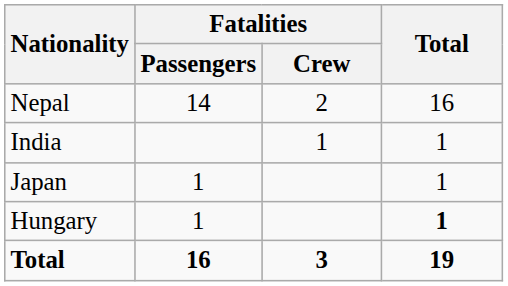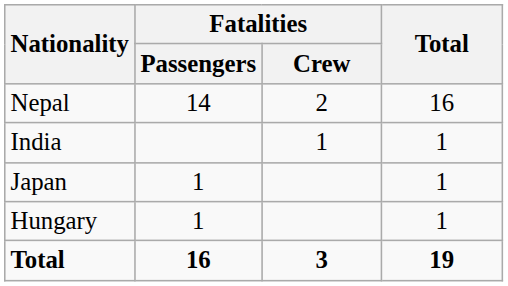Hungary | Total: bold -> normal
